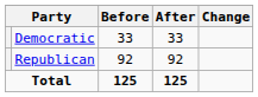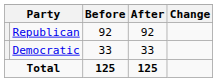rows swapped: Republican <-> Democratic
